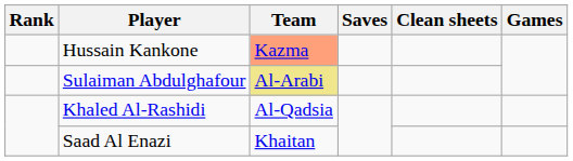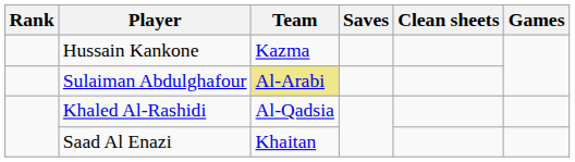Hussain Kankone | Team: lightsalmon background -> no background
